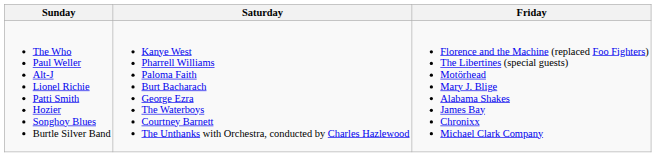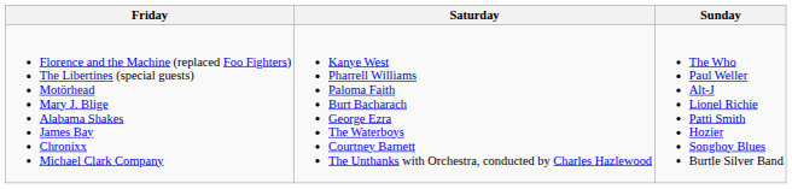columns swapped: Friday <-> Sunday
